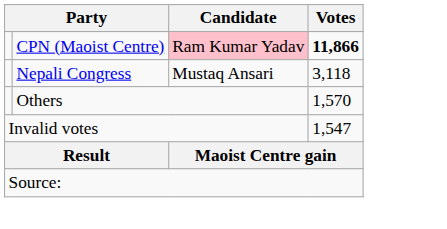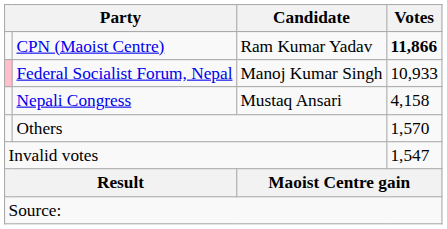CPN (Maoist Centre) | Candidate: pink background -> no background
+ row: Federal Socialist Forum, Nepal | Manoj Kumar Singh | 10,933
Nepali Congress | Votes: 3,118 -> 4,158
